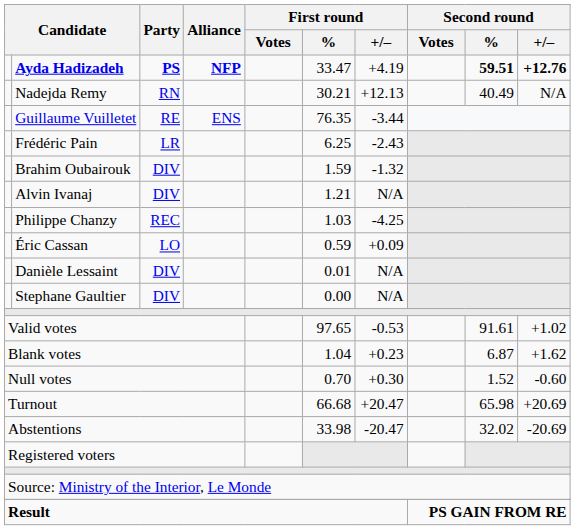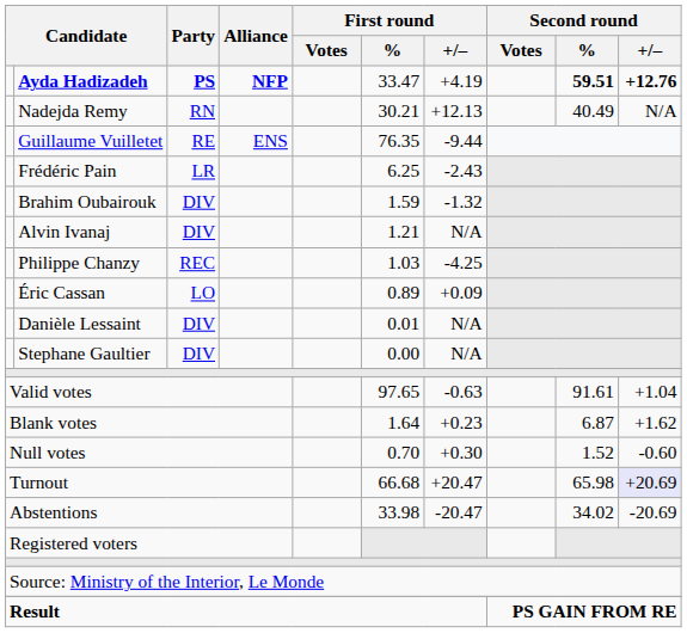Guillaume Vuilletet | First round / +/–: -3.44 -> -9.44
Éric Cassan | First round / %: 0.59 -> 0.89
Valid votes | First round / +/–: -0.53 -> -0.63
Valid votes | Second round / +/–: +1.02 -> +1.04
Blank votes | First round / %: 1.04 -> 1.64
Turnout | Second round / +/–: no background -> lavender background
Abstentions | Second round / %: 32.02 -> 34.02
